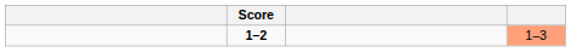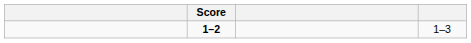row 2 | column 4: lightsalmon background -> no background
